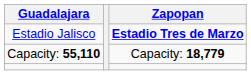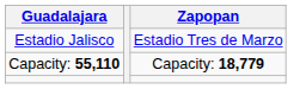Estadio Jalisco | Zapopan: bold -> normal
